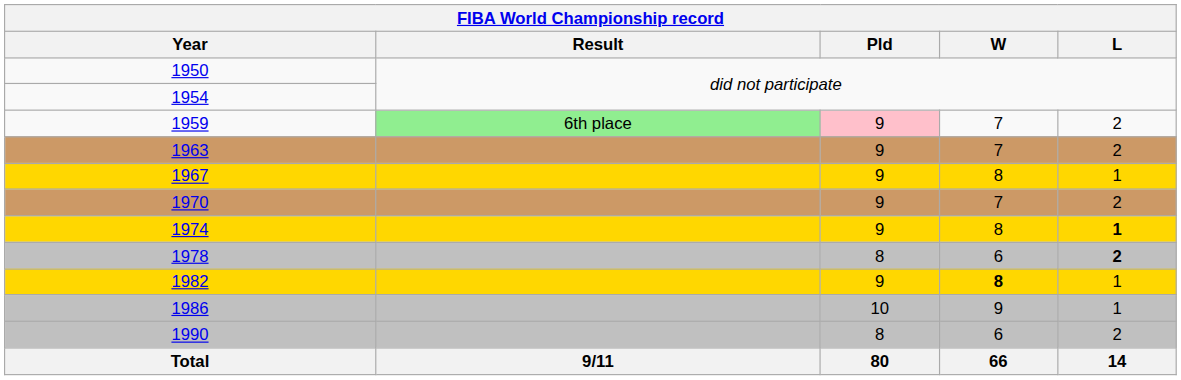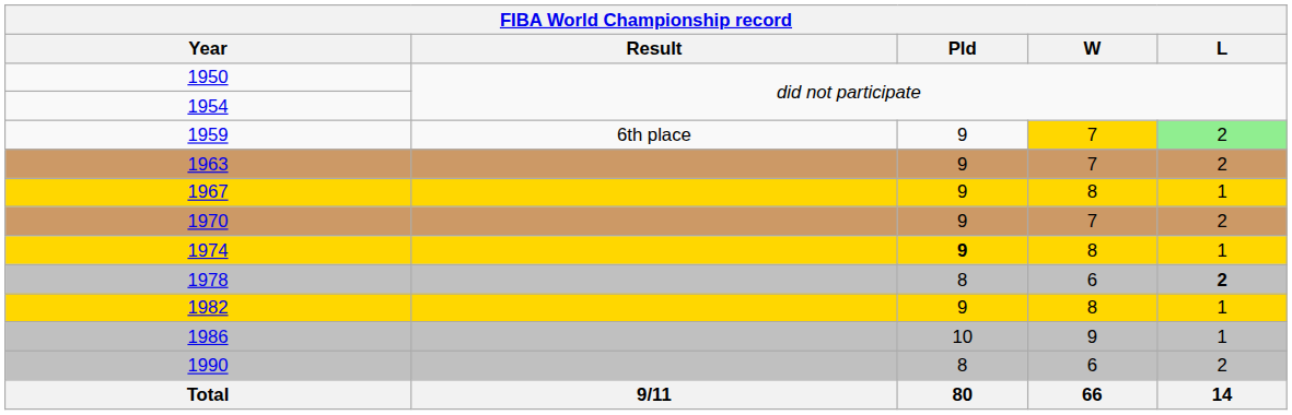1959 | Result: lightgreen background -> no background
1959 | Pld: pink background -> no background
1959 | W: no background -> gold background
1959 | L: no background -> lightgreen background
1974 | Pld: normal -> bold
1974 | L: bold -> normal
1982 | W: bold -> normal
